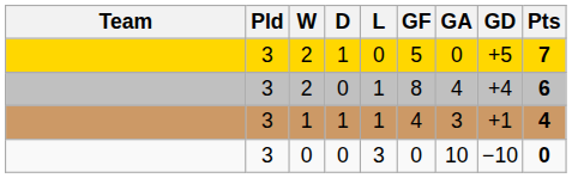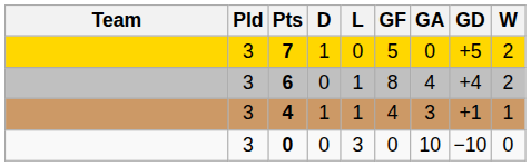columns swapped: W <-> Pts
